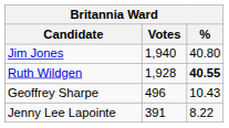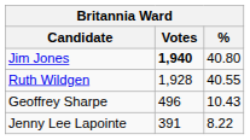Jim Jones | Votes: normal -> bold
Ruth Wildgen | %: bold -> normal
